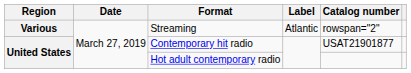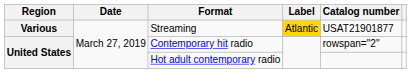Streaming | Label: no background -> gold background
Streaming | Catalog number: rowspan="2" -> USAT21901877
Contemporary hit radio | Catalog number: USAT21901877 -> rowspan="2"
